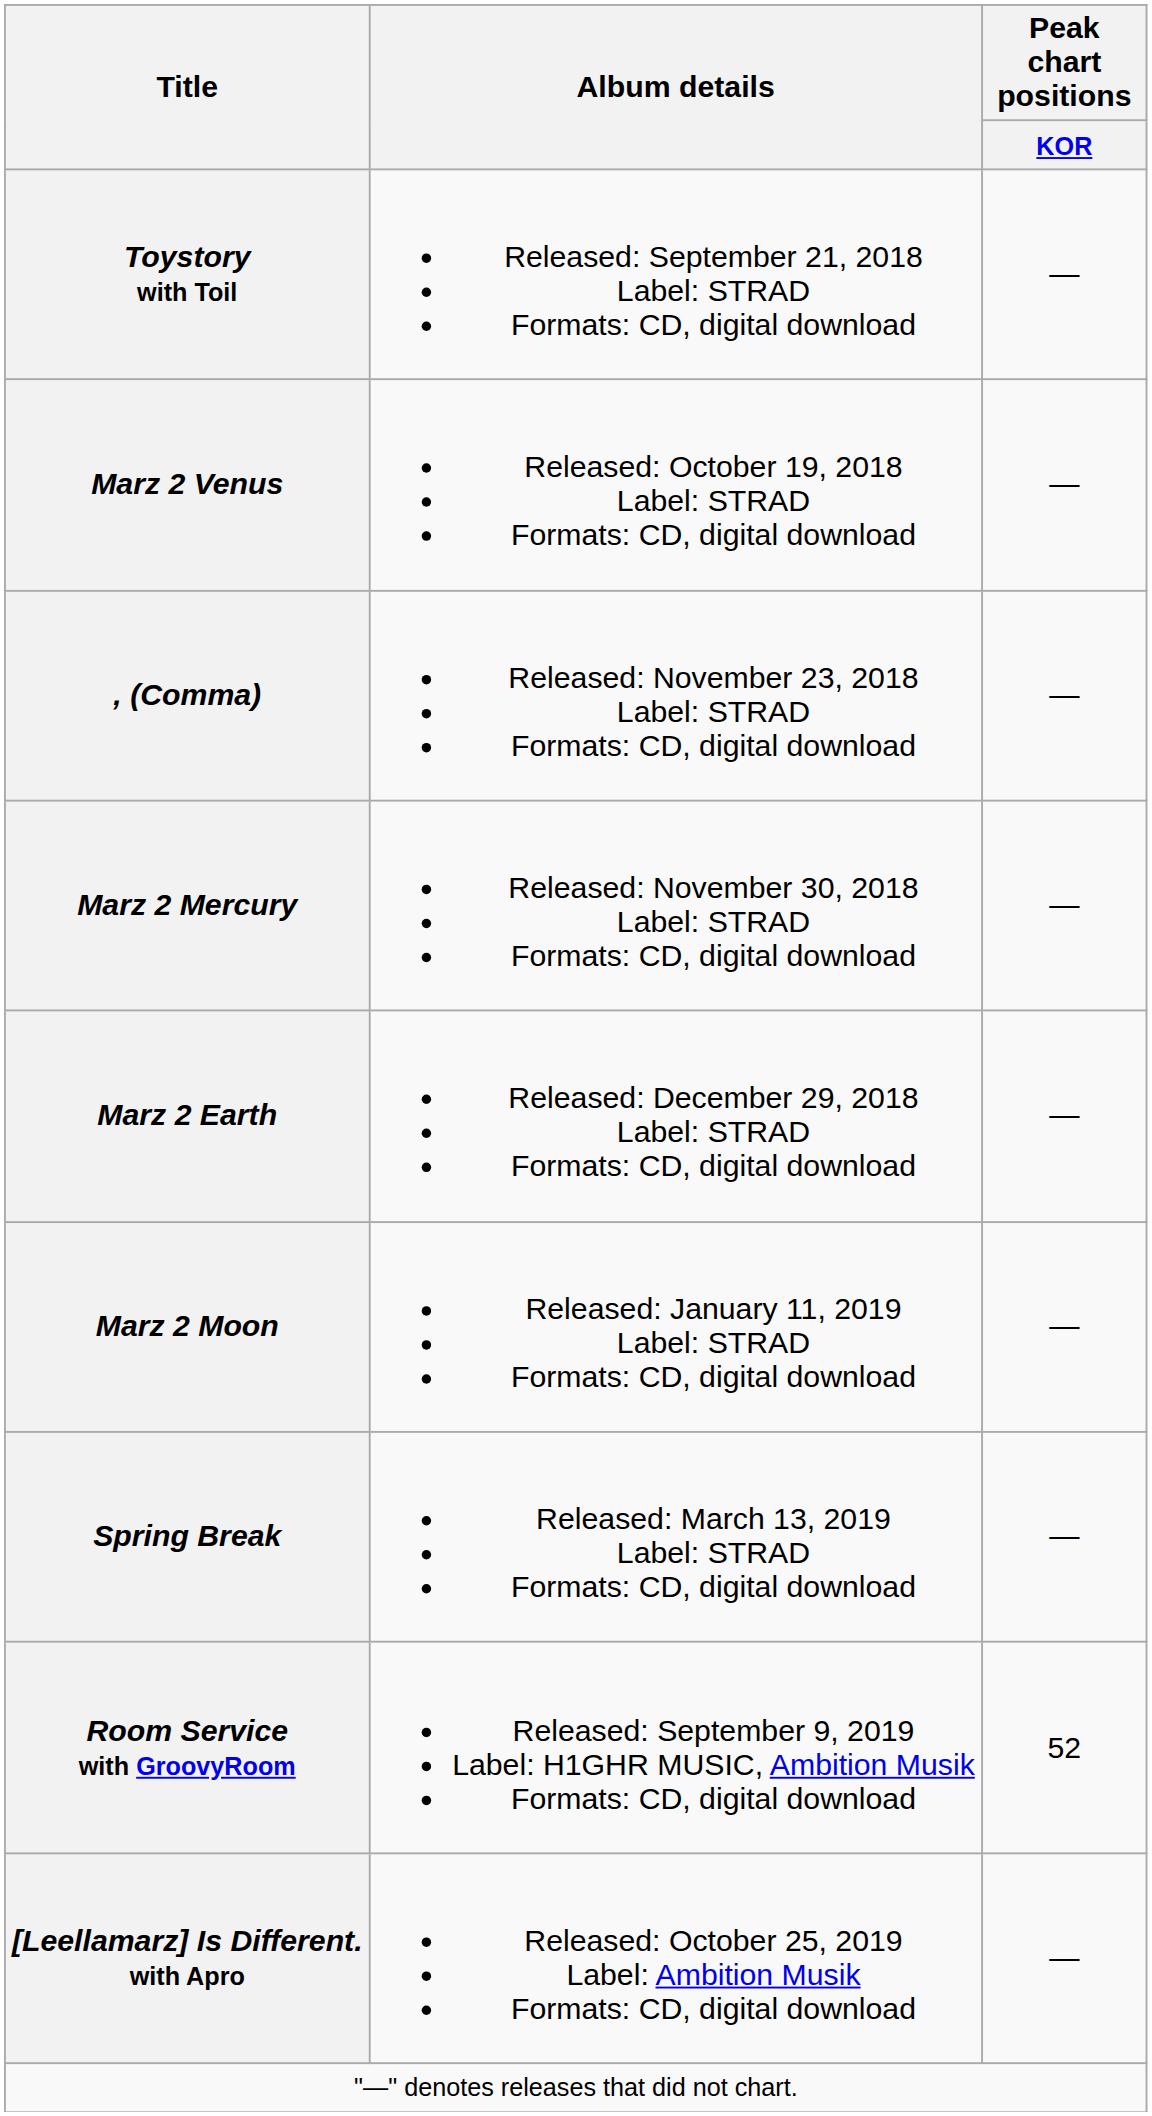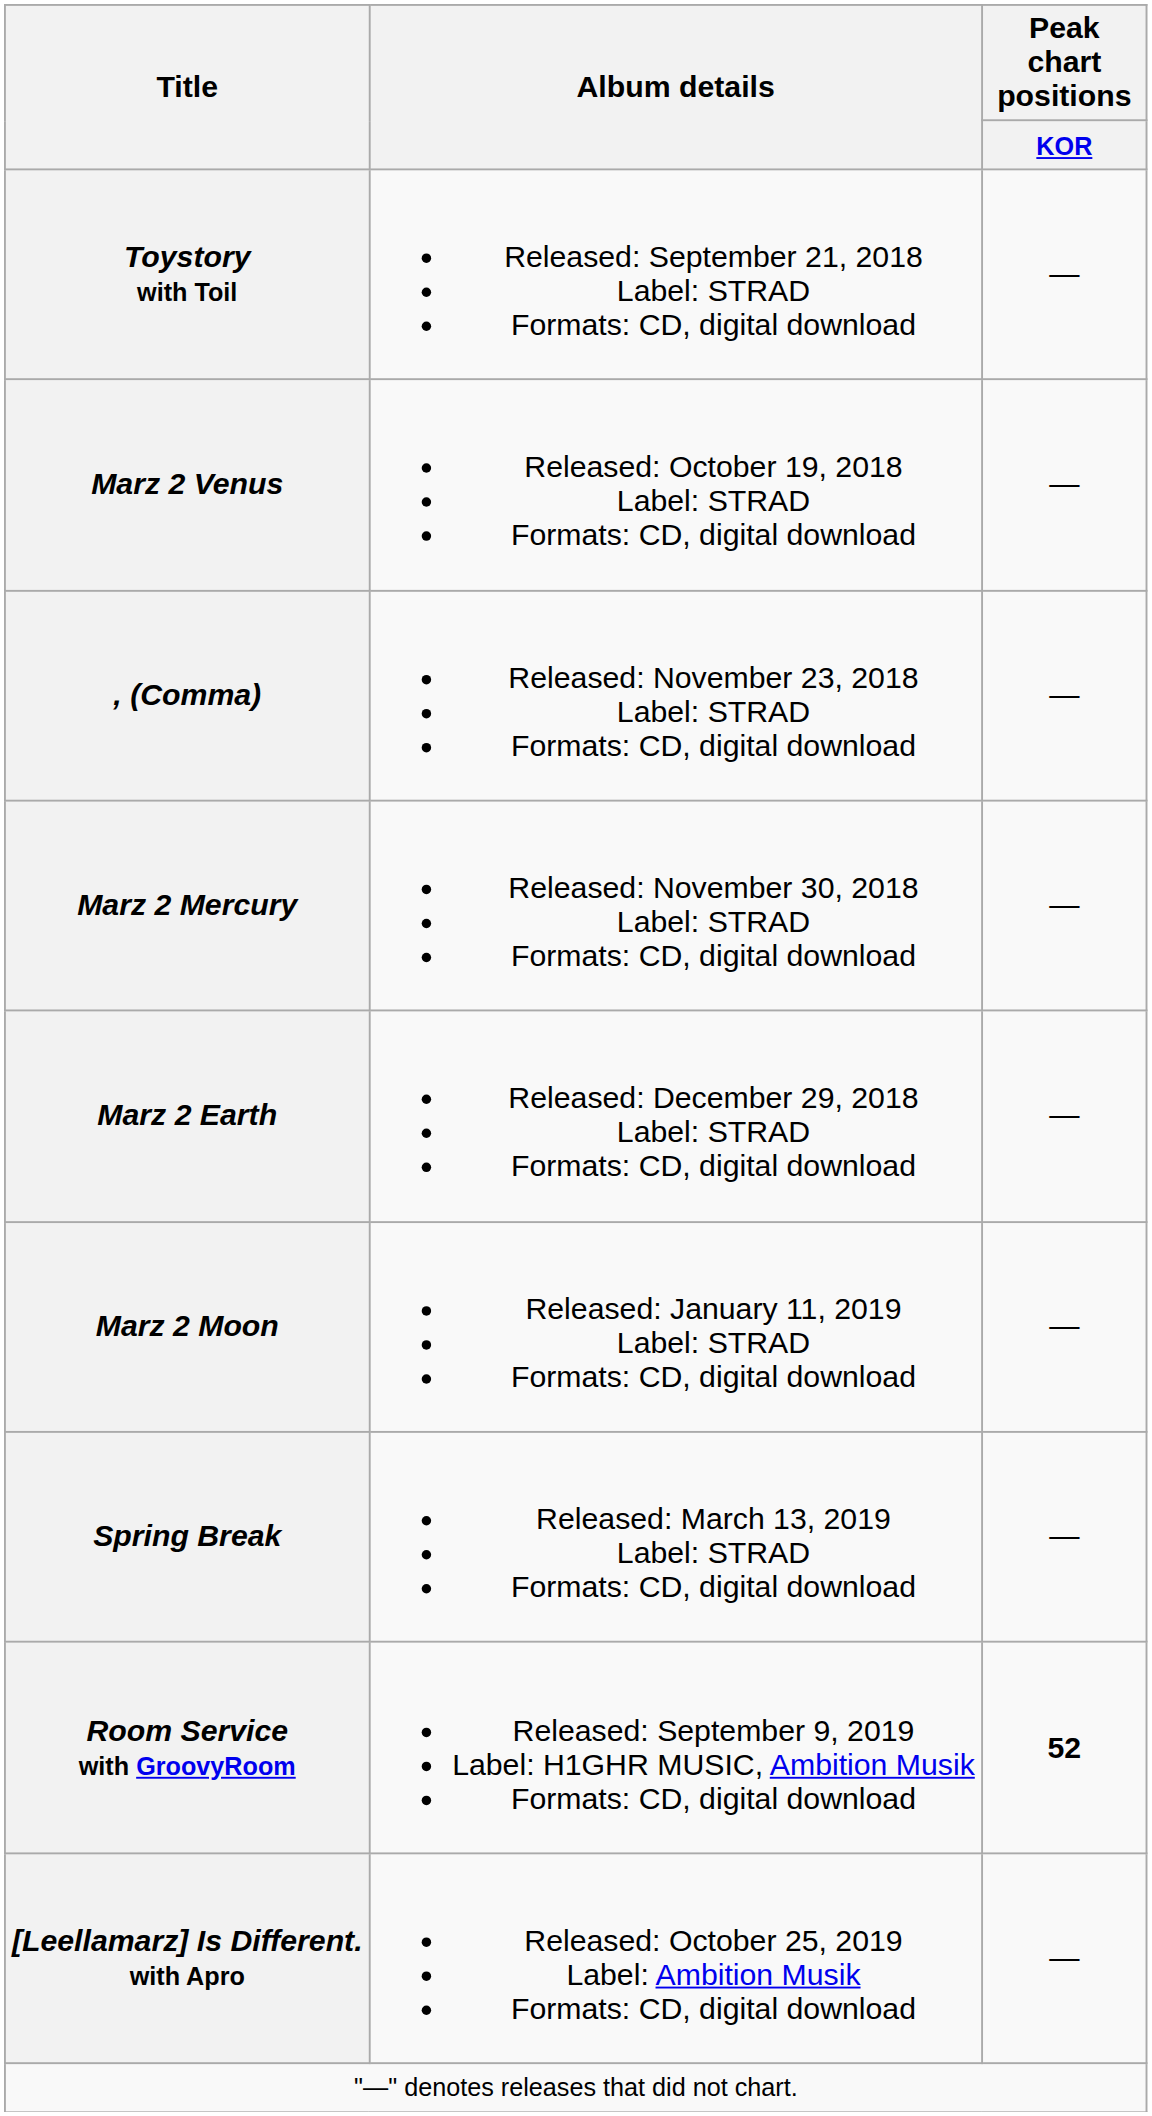Room Service with GroovyRoom | Peak chart positions / KOR: normal -> bold
